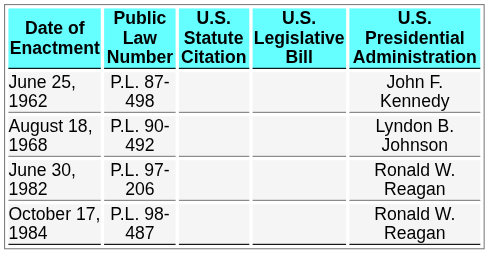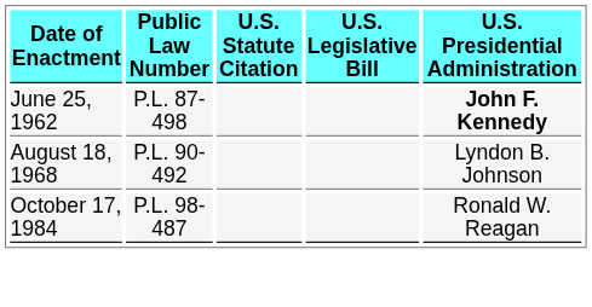June 25, 1962 | U.S. Presidential Administration: normal -> bold
- row: June 30, 1982 | P.L. 97-206 | Ronald W. Reagan
